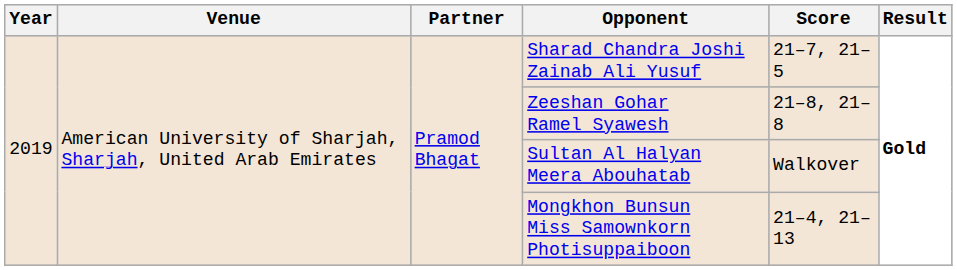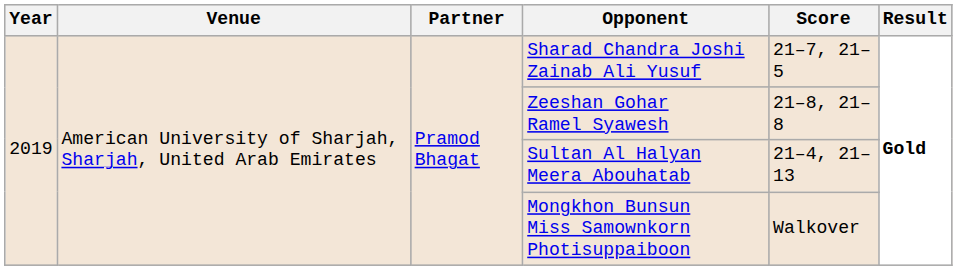Sultan Al Halyan Meera Abouhatab | Score: Walkover -> 21–4, 21–13
Mongkhon Bunsun Miss Samownkorn Photisuppaiboon | Score: 21–4, 21–13 -> Walkover
